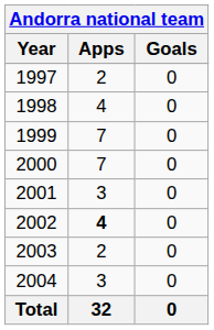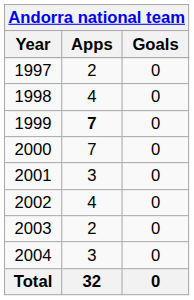1999 | Apps: normal -> bold
2002 | Apps: bold -> normal
